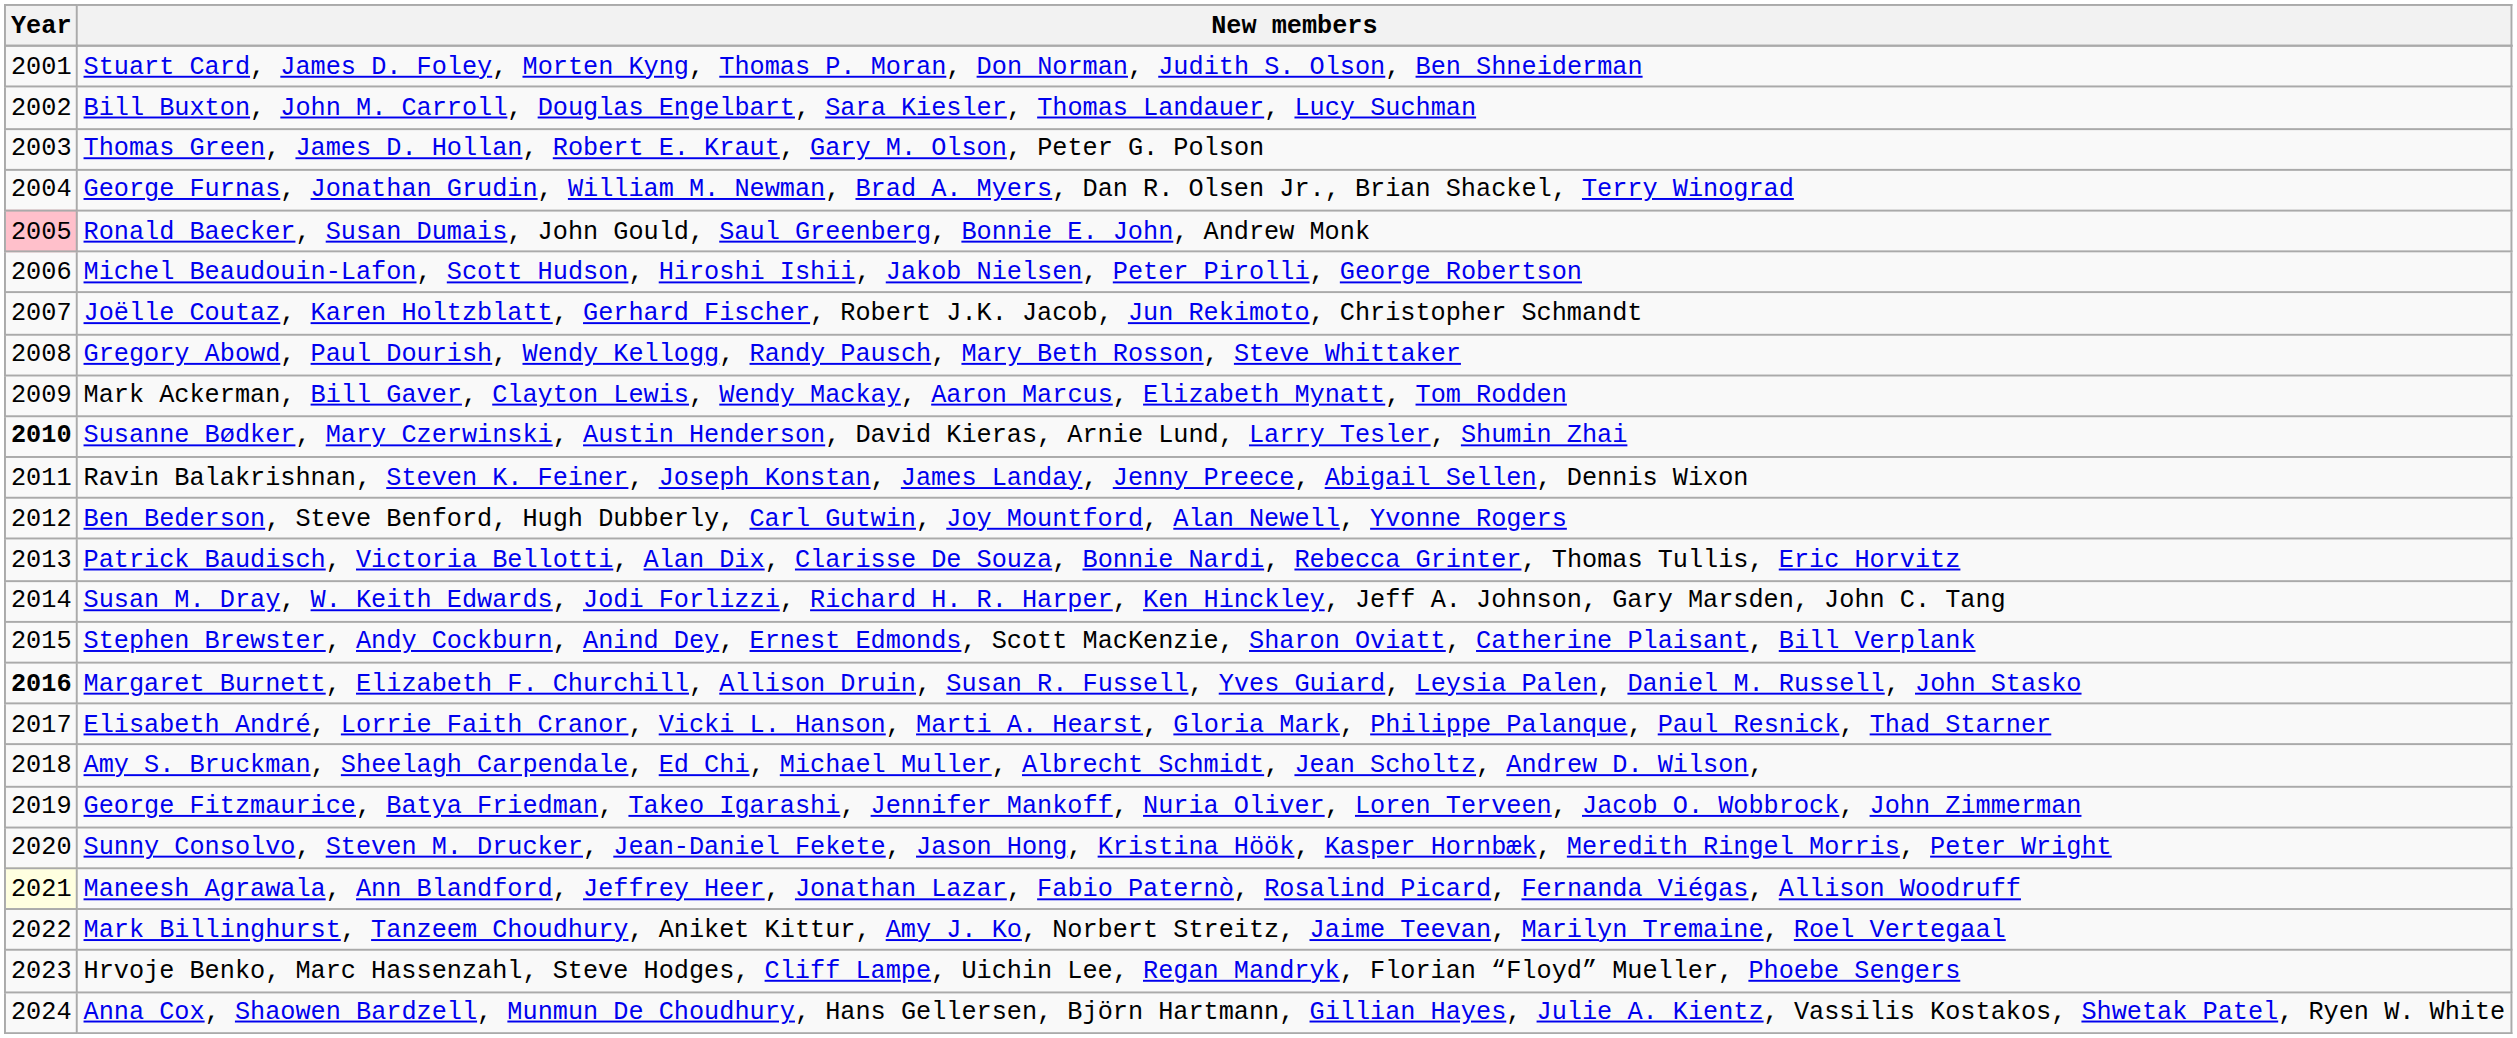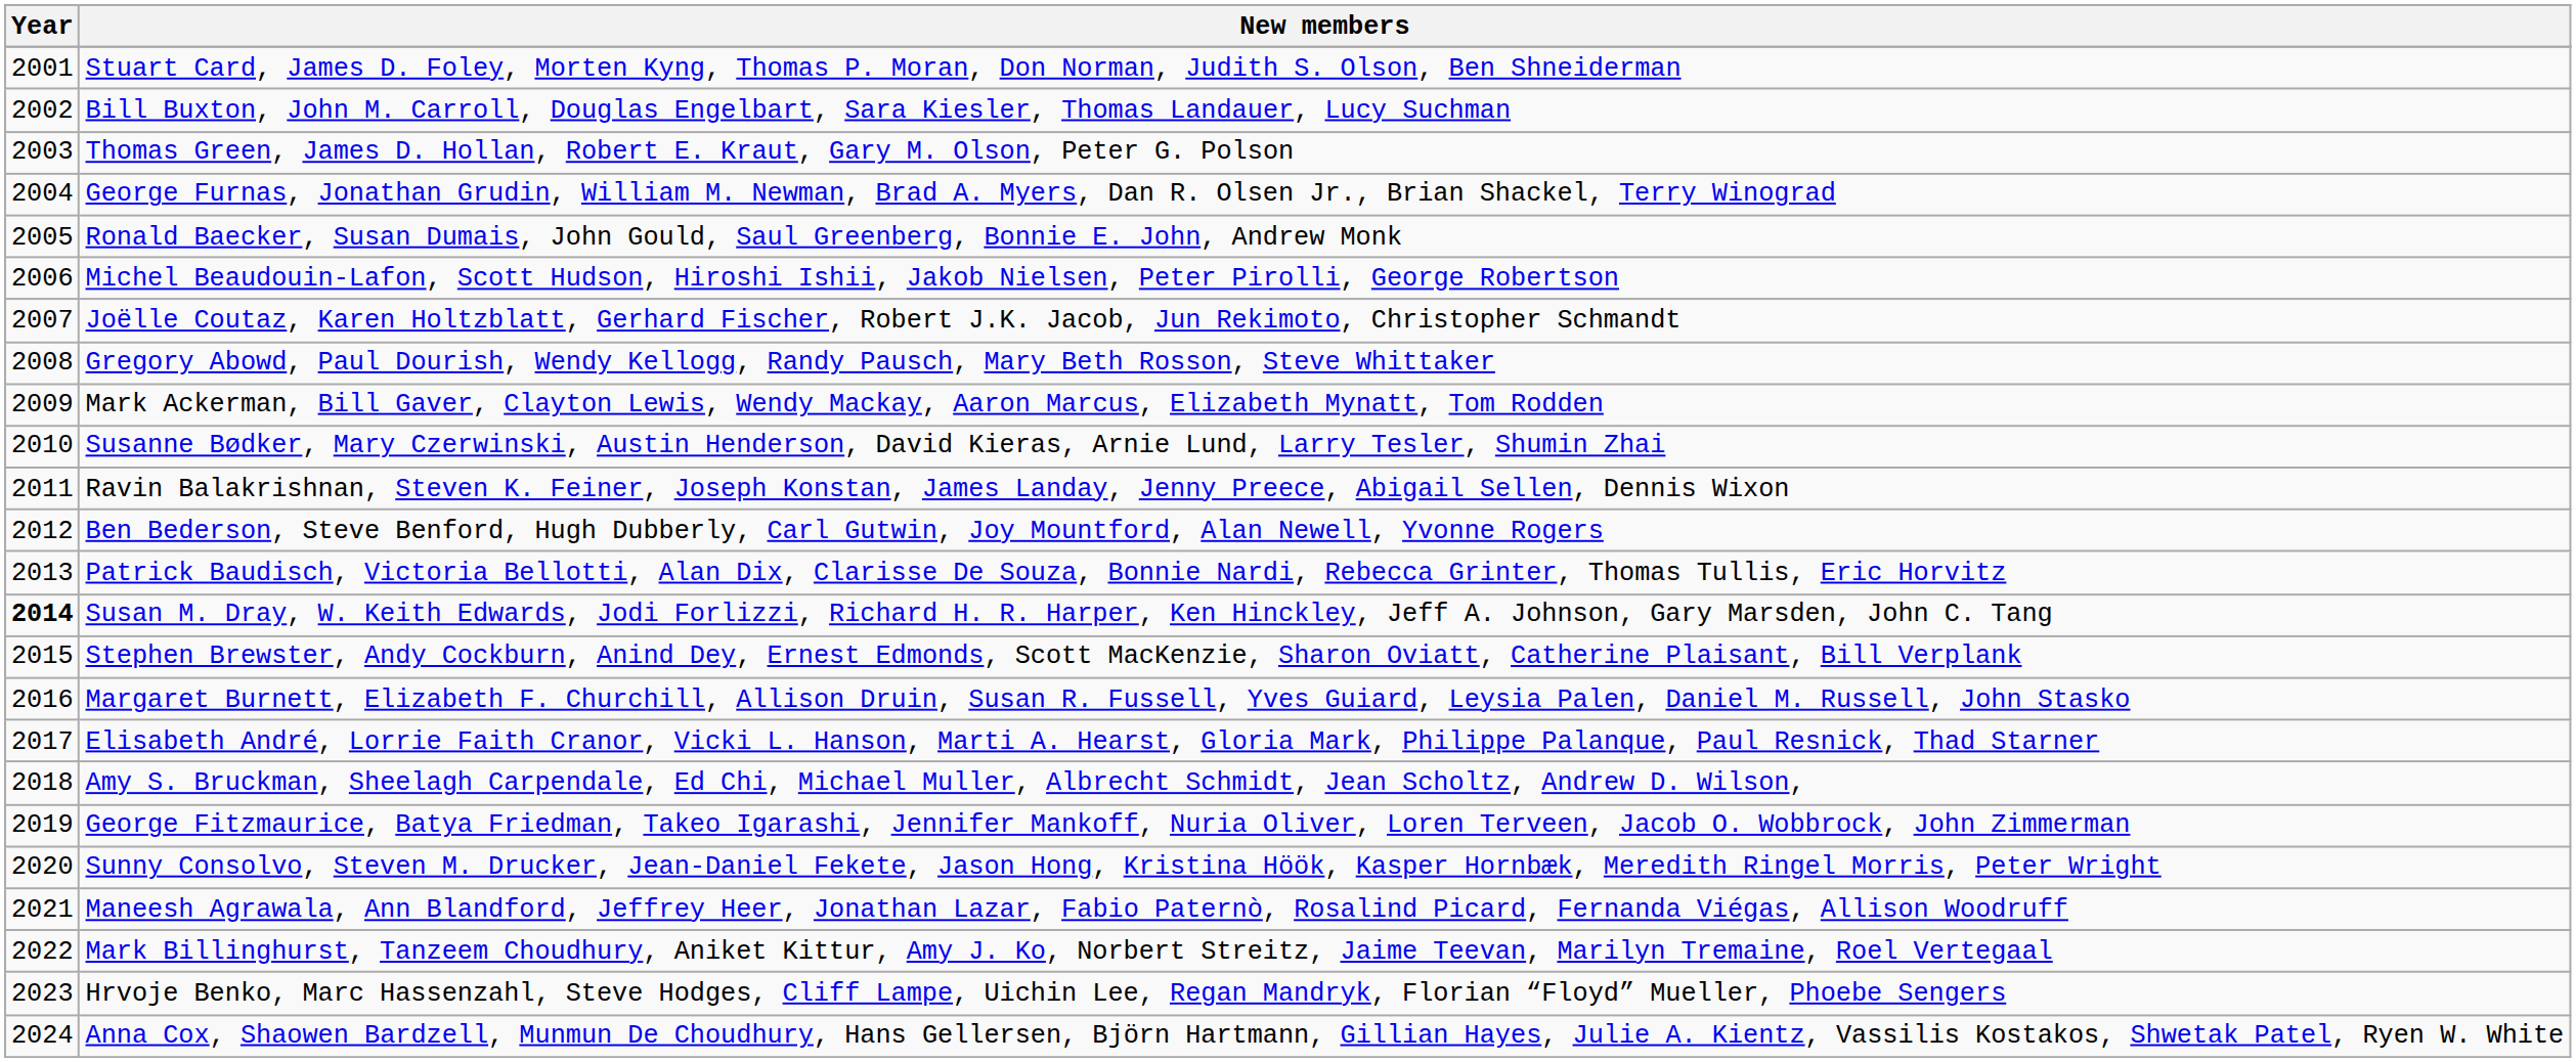row 6 | Year: pink background -> no background
row 11 | Year: bold -> normal
row 15 | Year: normal -> bold
row 17 | Year: bold -> normal
row 22 | Year: lightyellow background -> no background
